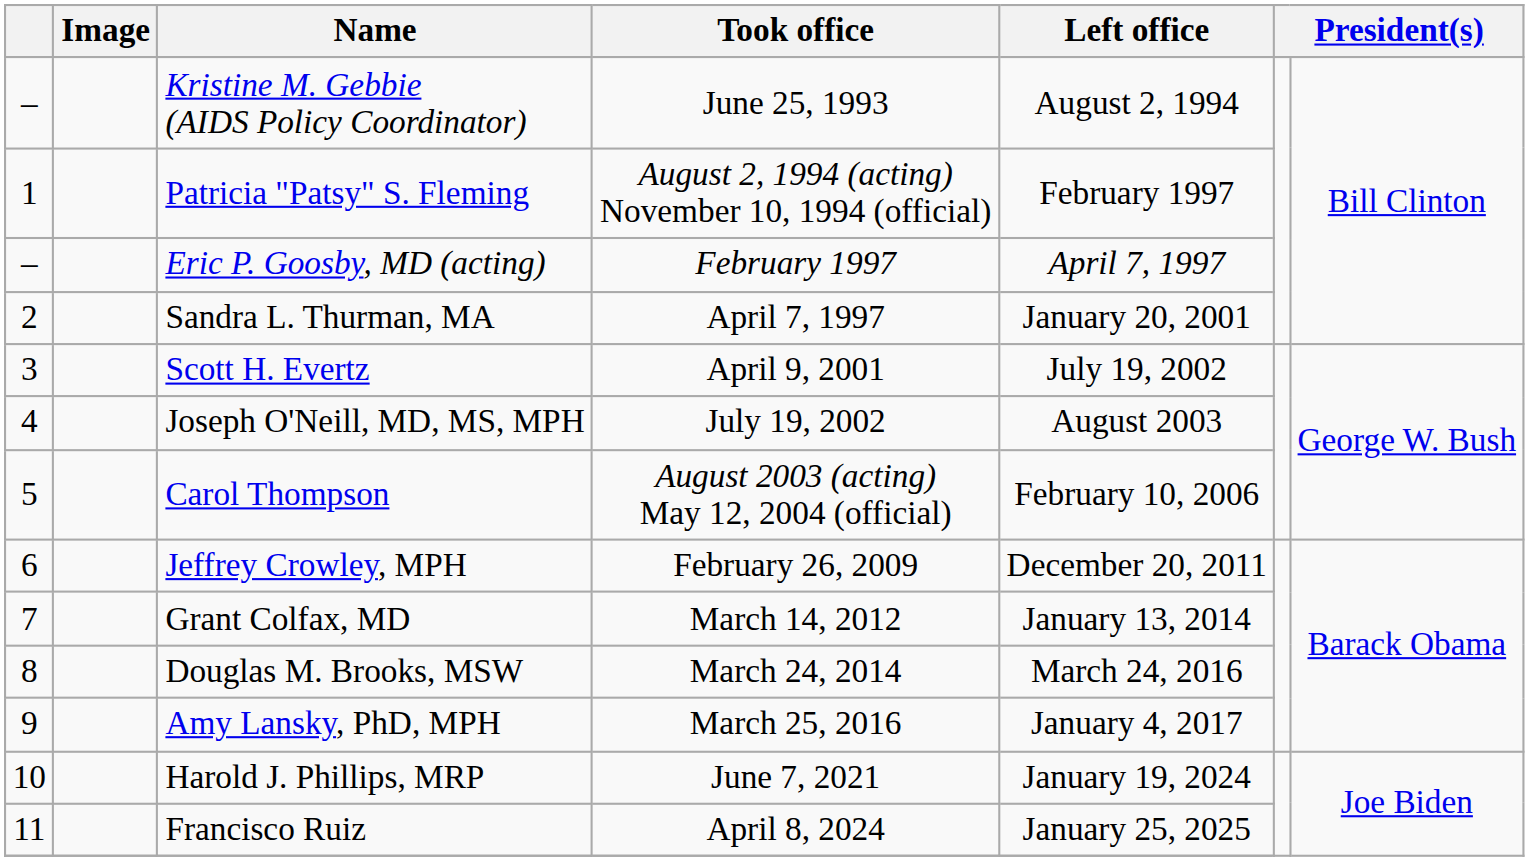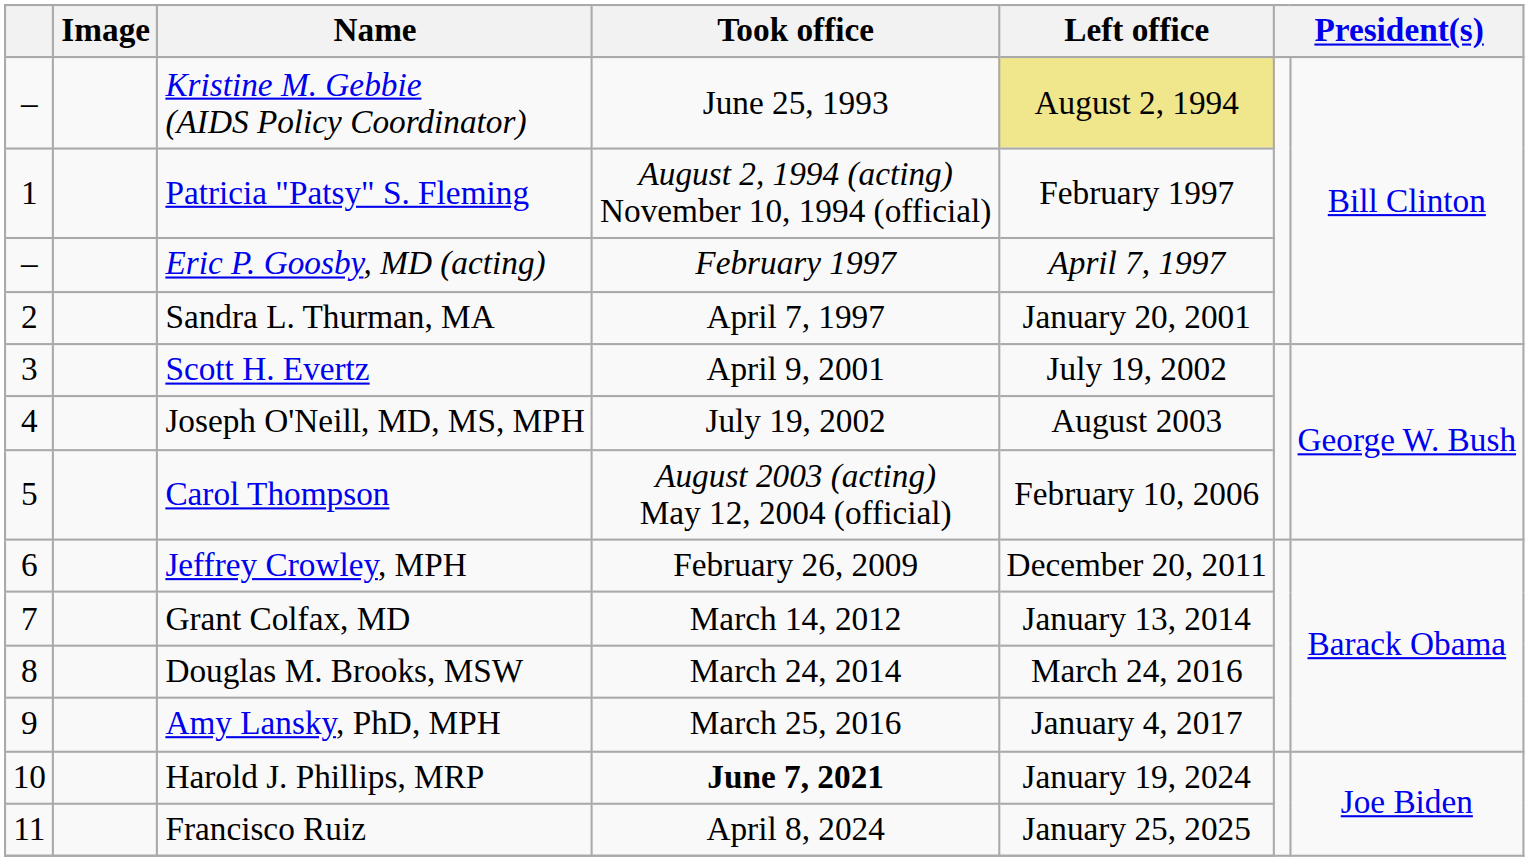Kristine M. Gebbie (AIDS Policy Coordinator) | Left office: no background -> khaki background
Harold J. Phillips, MRP | Took office: normal -> bold
